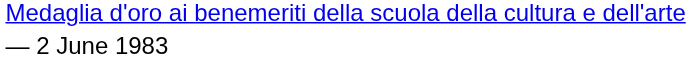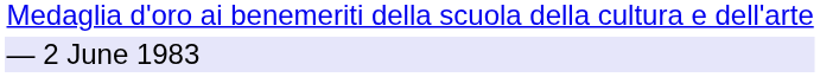— 2 June 1983 | column 1: no background -> lavender background
